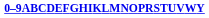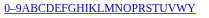row 1 | column 1: bold -> normal
